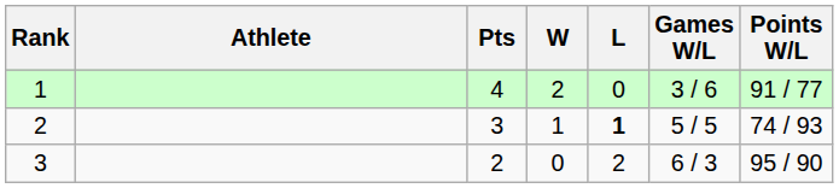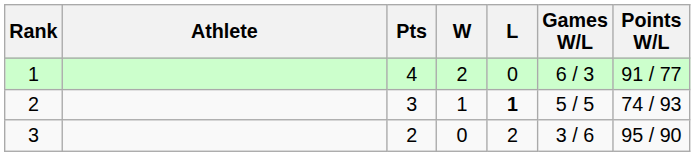row 2 | Games W/L: 3 / 6 -> 6 / 3
row 4 | Games W/L: 6 / 3 -> 3 / 6
